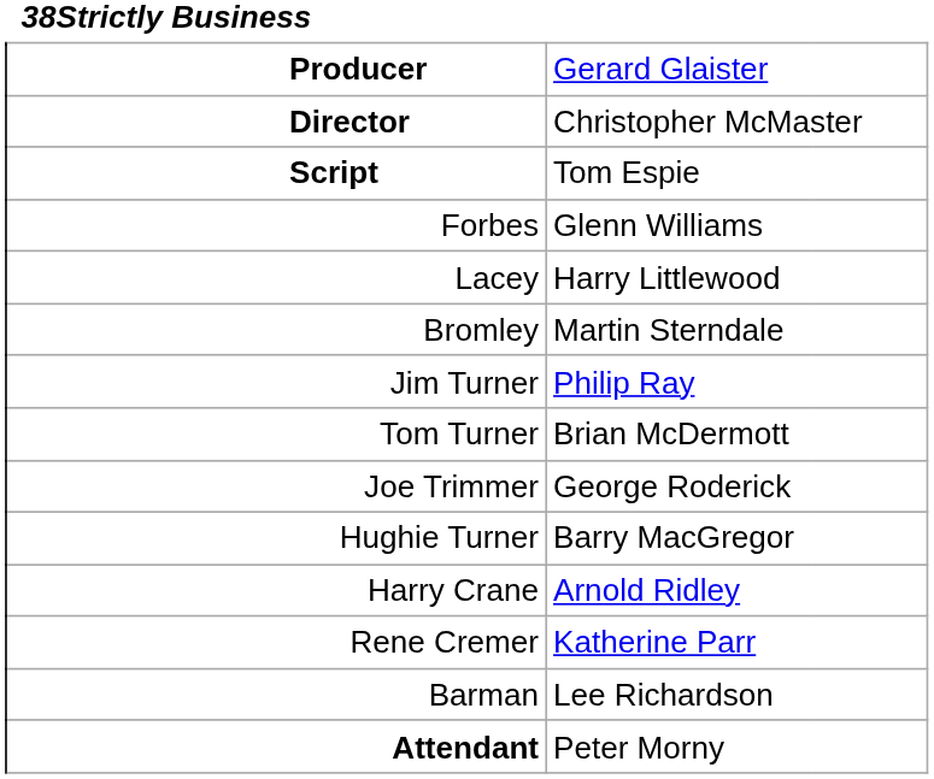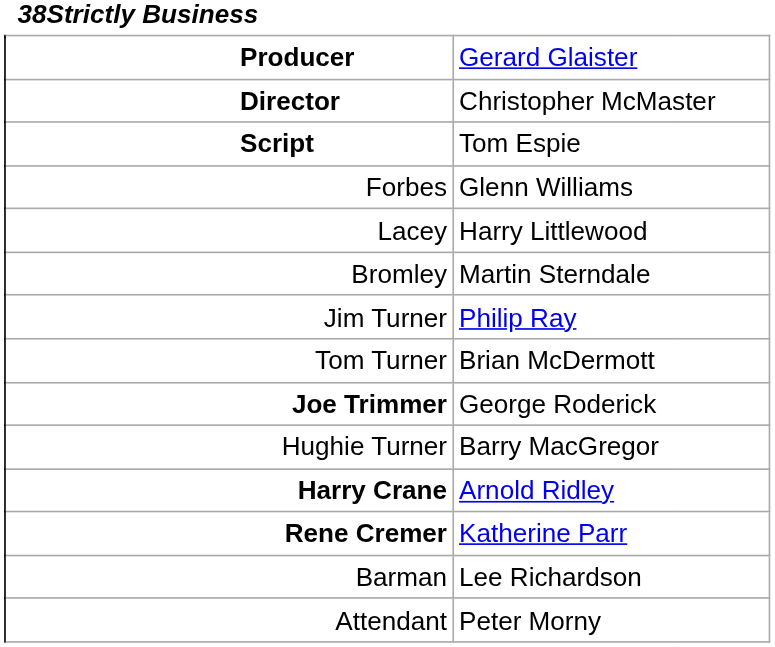Joe Trimmer | column 2: normal -> bold
Harry Crane | column 2: normal -> bold
Rene Cremer | column 2: normal -> bold
Attendant | column 2: bold -> normal
